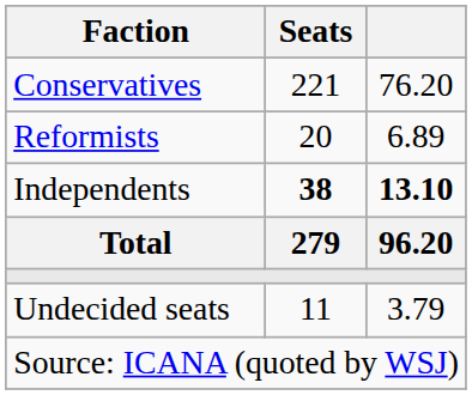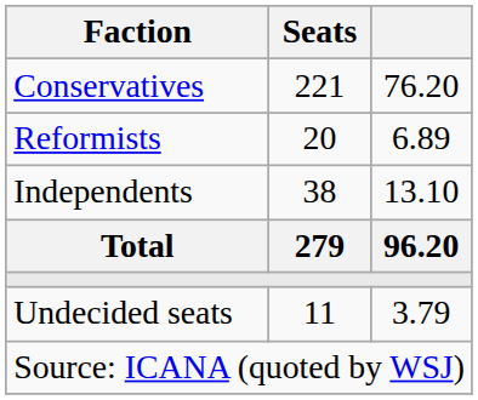Independents | Seats: bold -> normal
Independents | column 3: bold -> normal
